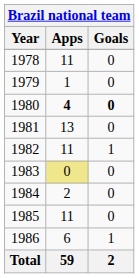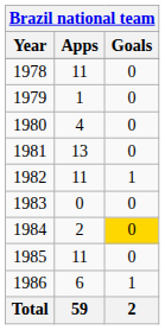1980 | Apps: bold -> normal
1980 | Goals: bold -> normal
1983 | Apps: khaki background -> no background
1984 | Goals: no background -> gold background
